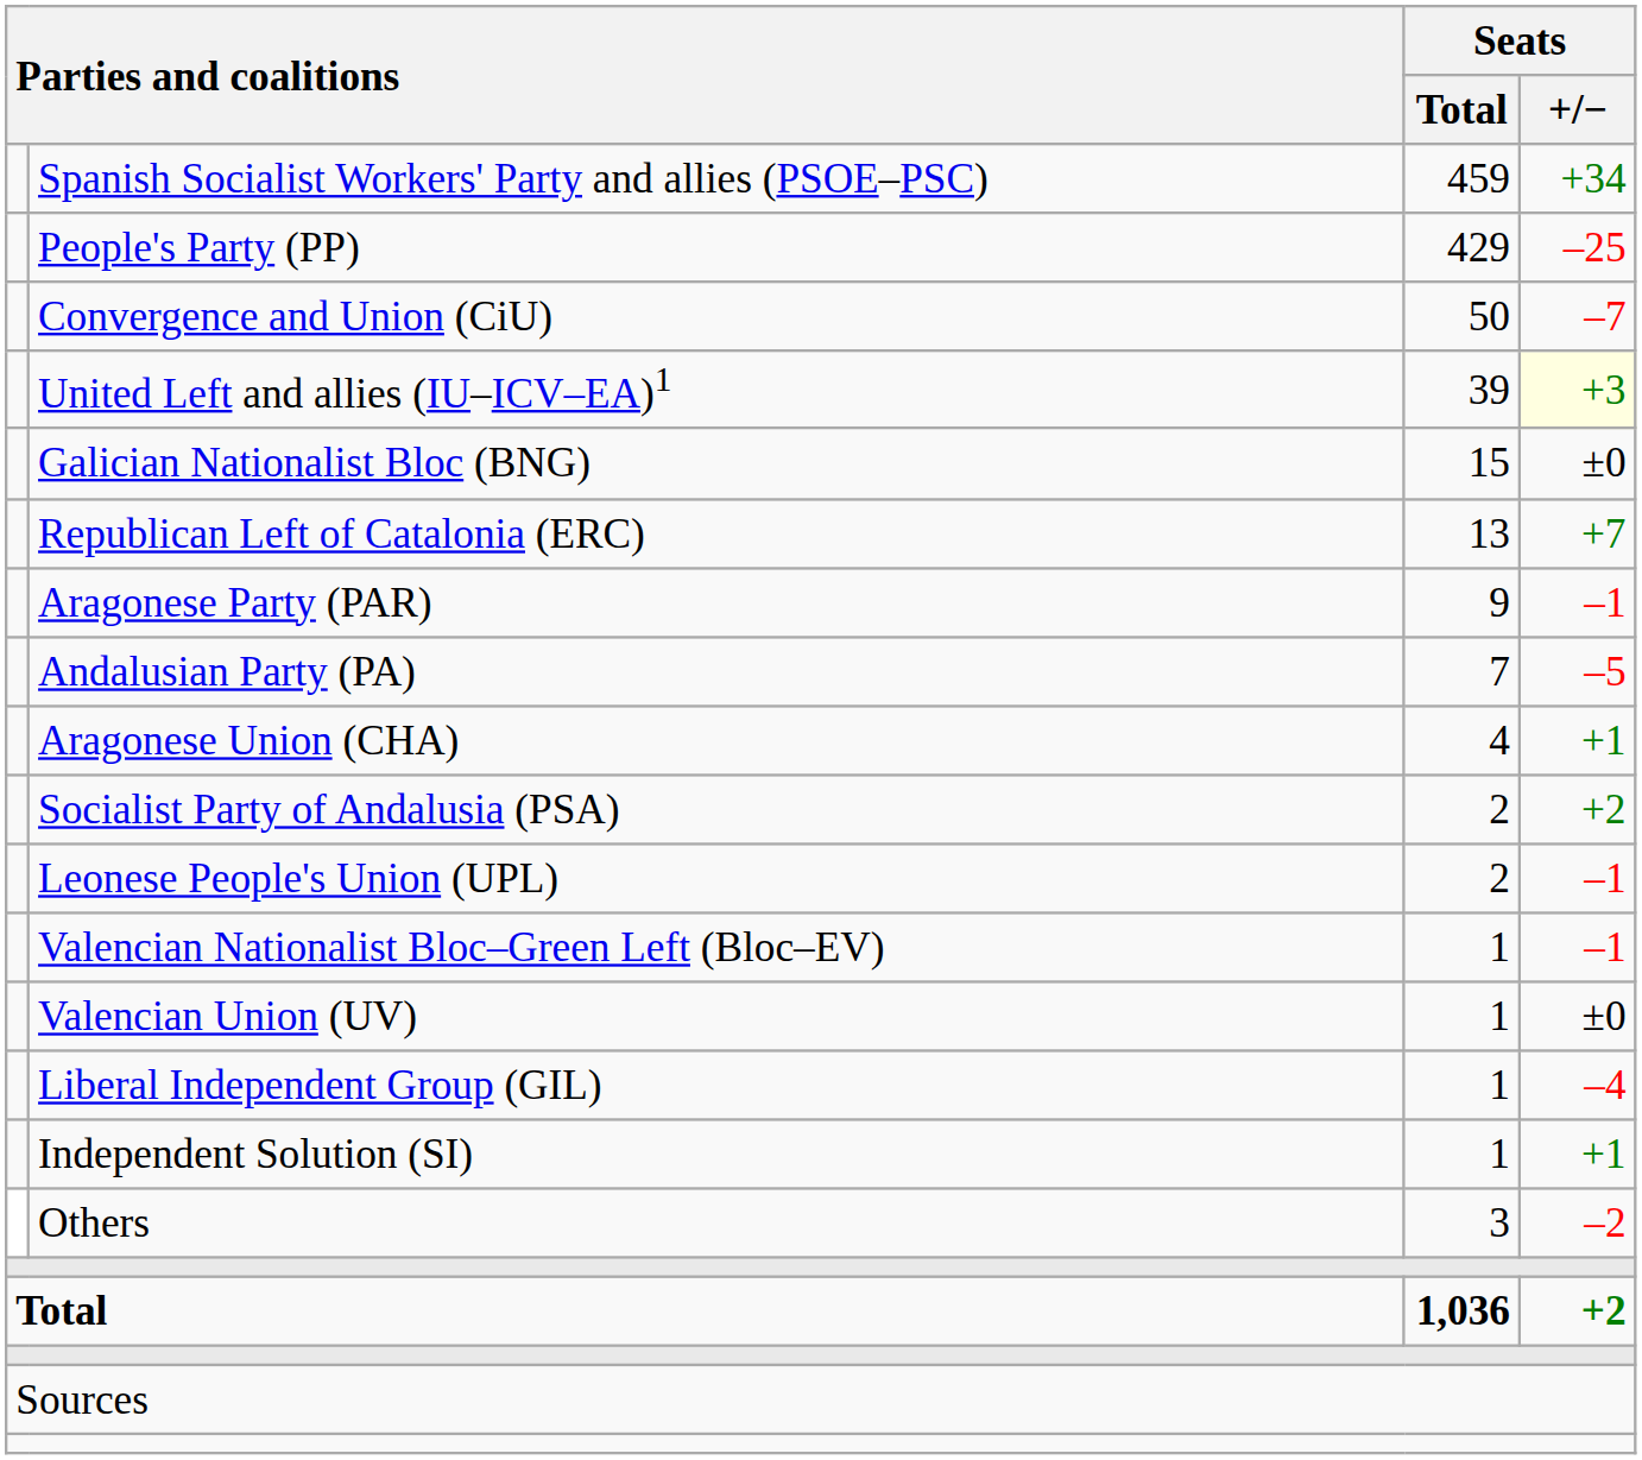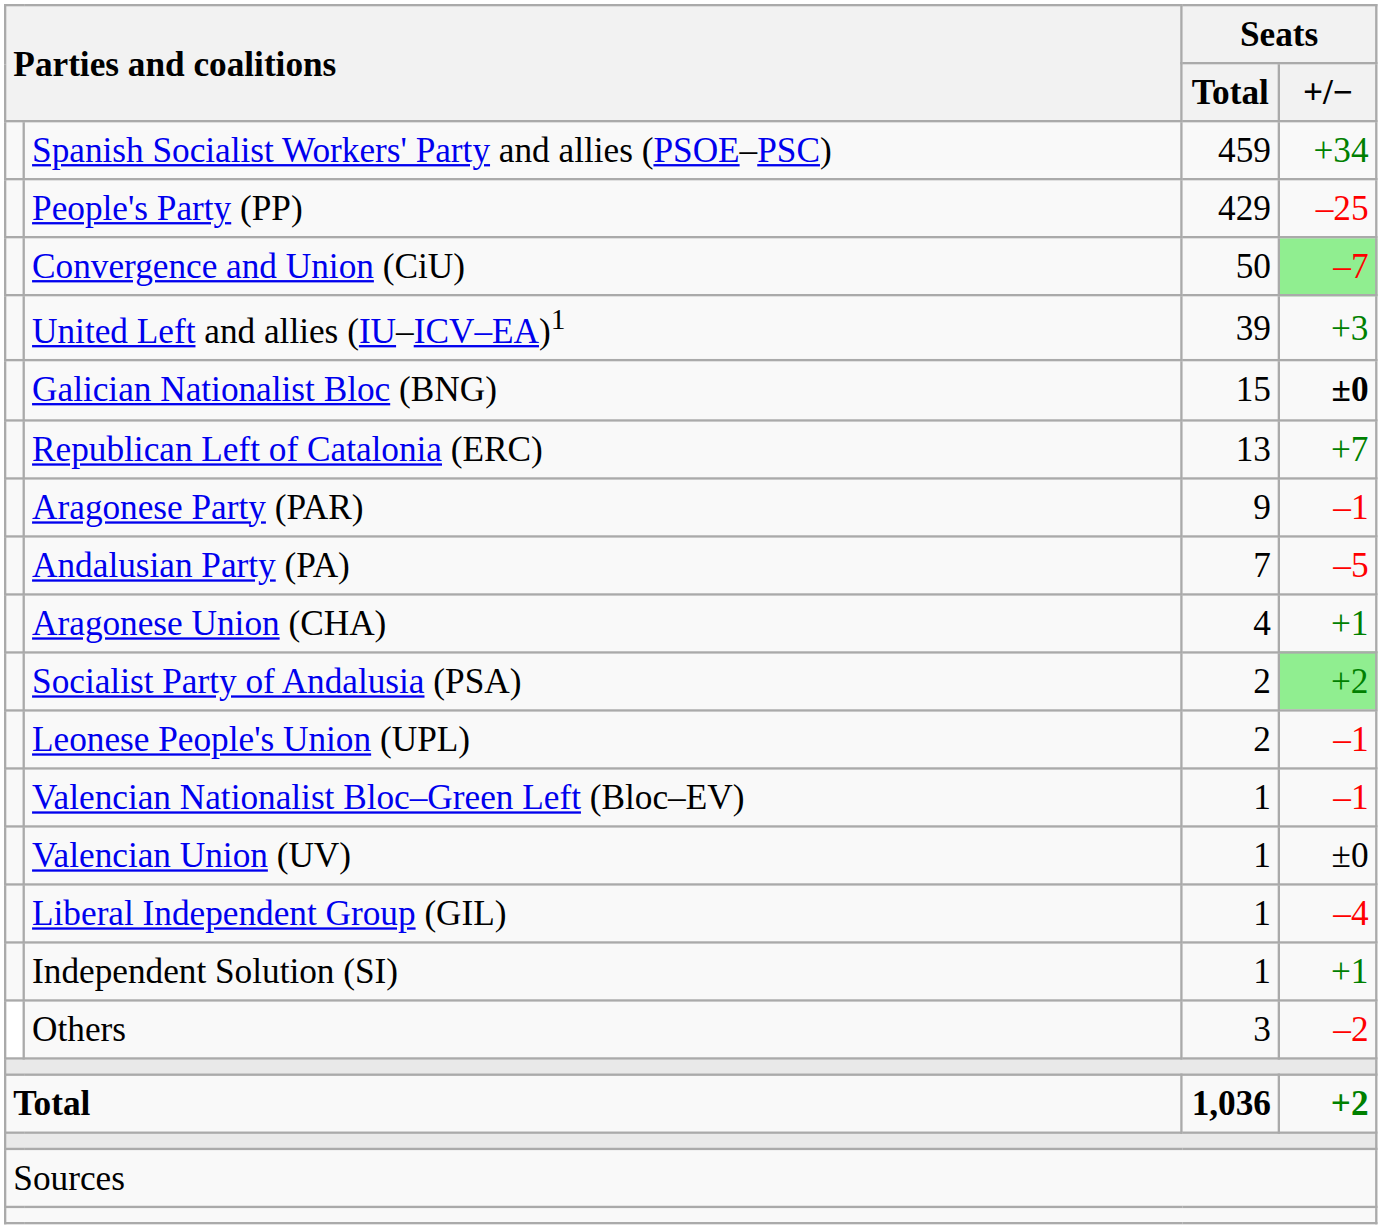Convergence and Union (CiU) | Seats / +/−: no background -> lightgreen background
United Left and allies (IU–ICV–EA)1 | Seats / +/−: lightyellow background -> no background
Galician Nationalist Bloc (BNG) | Seats / +/−: normal -> bold
Socialist Party of Andalusia (PSA) | Seats / +/−: no background -> lightgreen background
